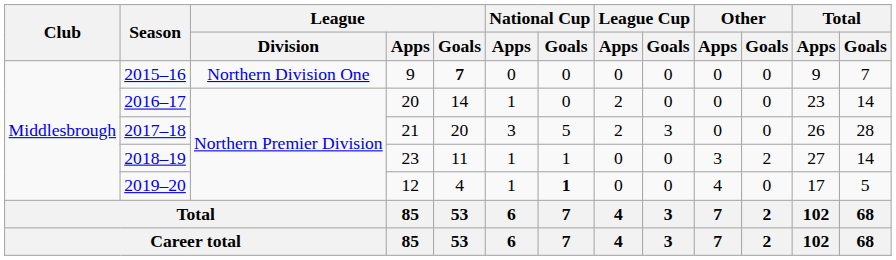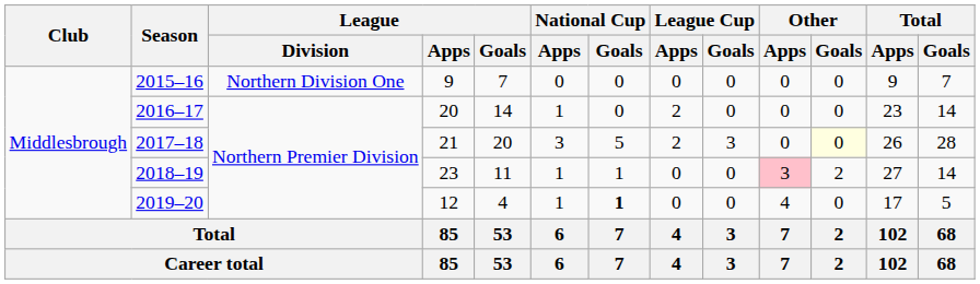2015–16 | League / Goals: bold -> normal
2017–18 | Other / Goals: no background -> lightyellow background
2018–19 | Other / Apps: no background -> pink background
